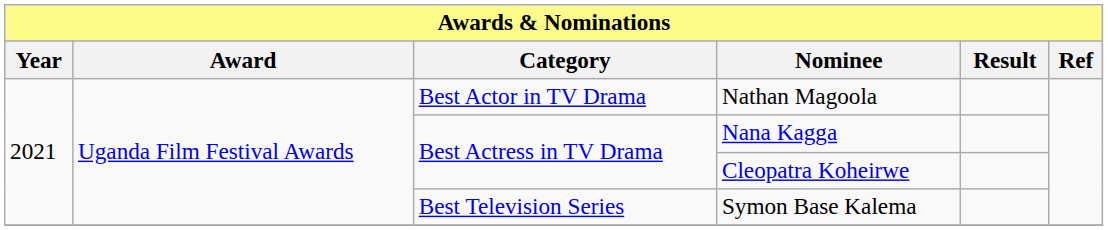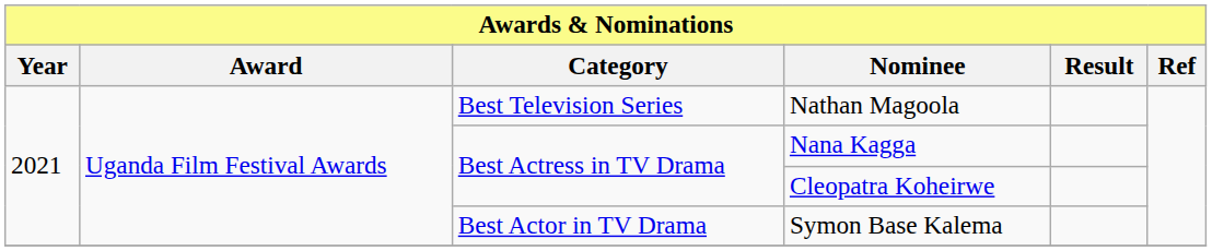Nathan Magoola | Category: Best Actor in TV Drama -> Best Television Series
Symon Base Kalema | Category: Best Television Series -> Best Actor in TV Drama
